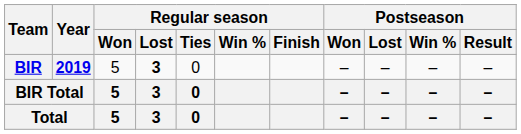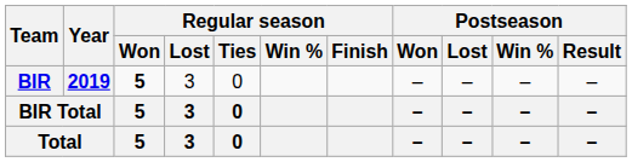BIR | Regular season / Won: normal -> bold
BIR | Regular season / Lost: bold -> normal
